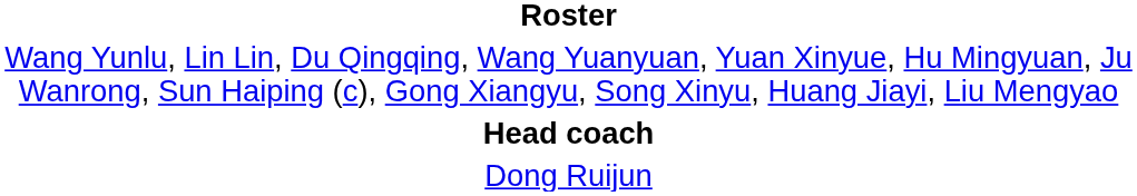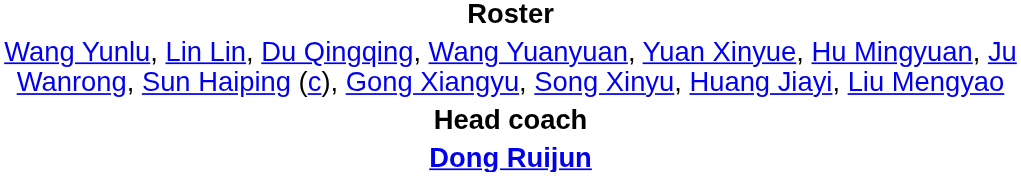row 4 | column 1: normal -> bold
